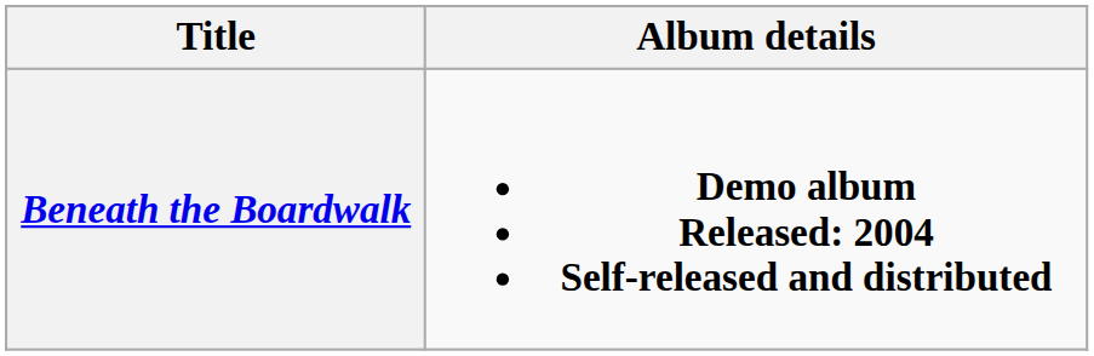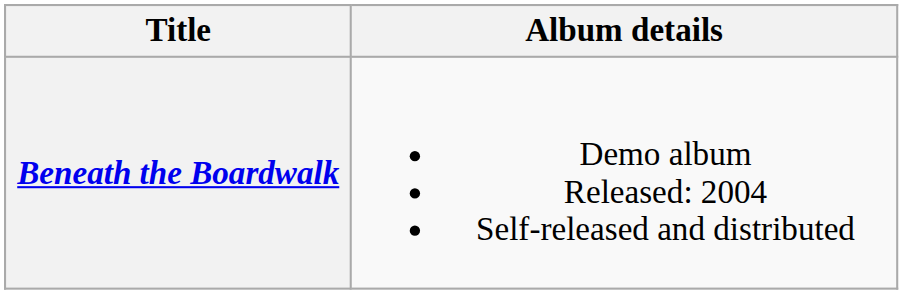Beneath the Boardwalk | Album details: bold -> normal
